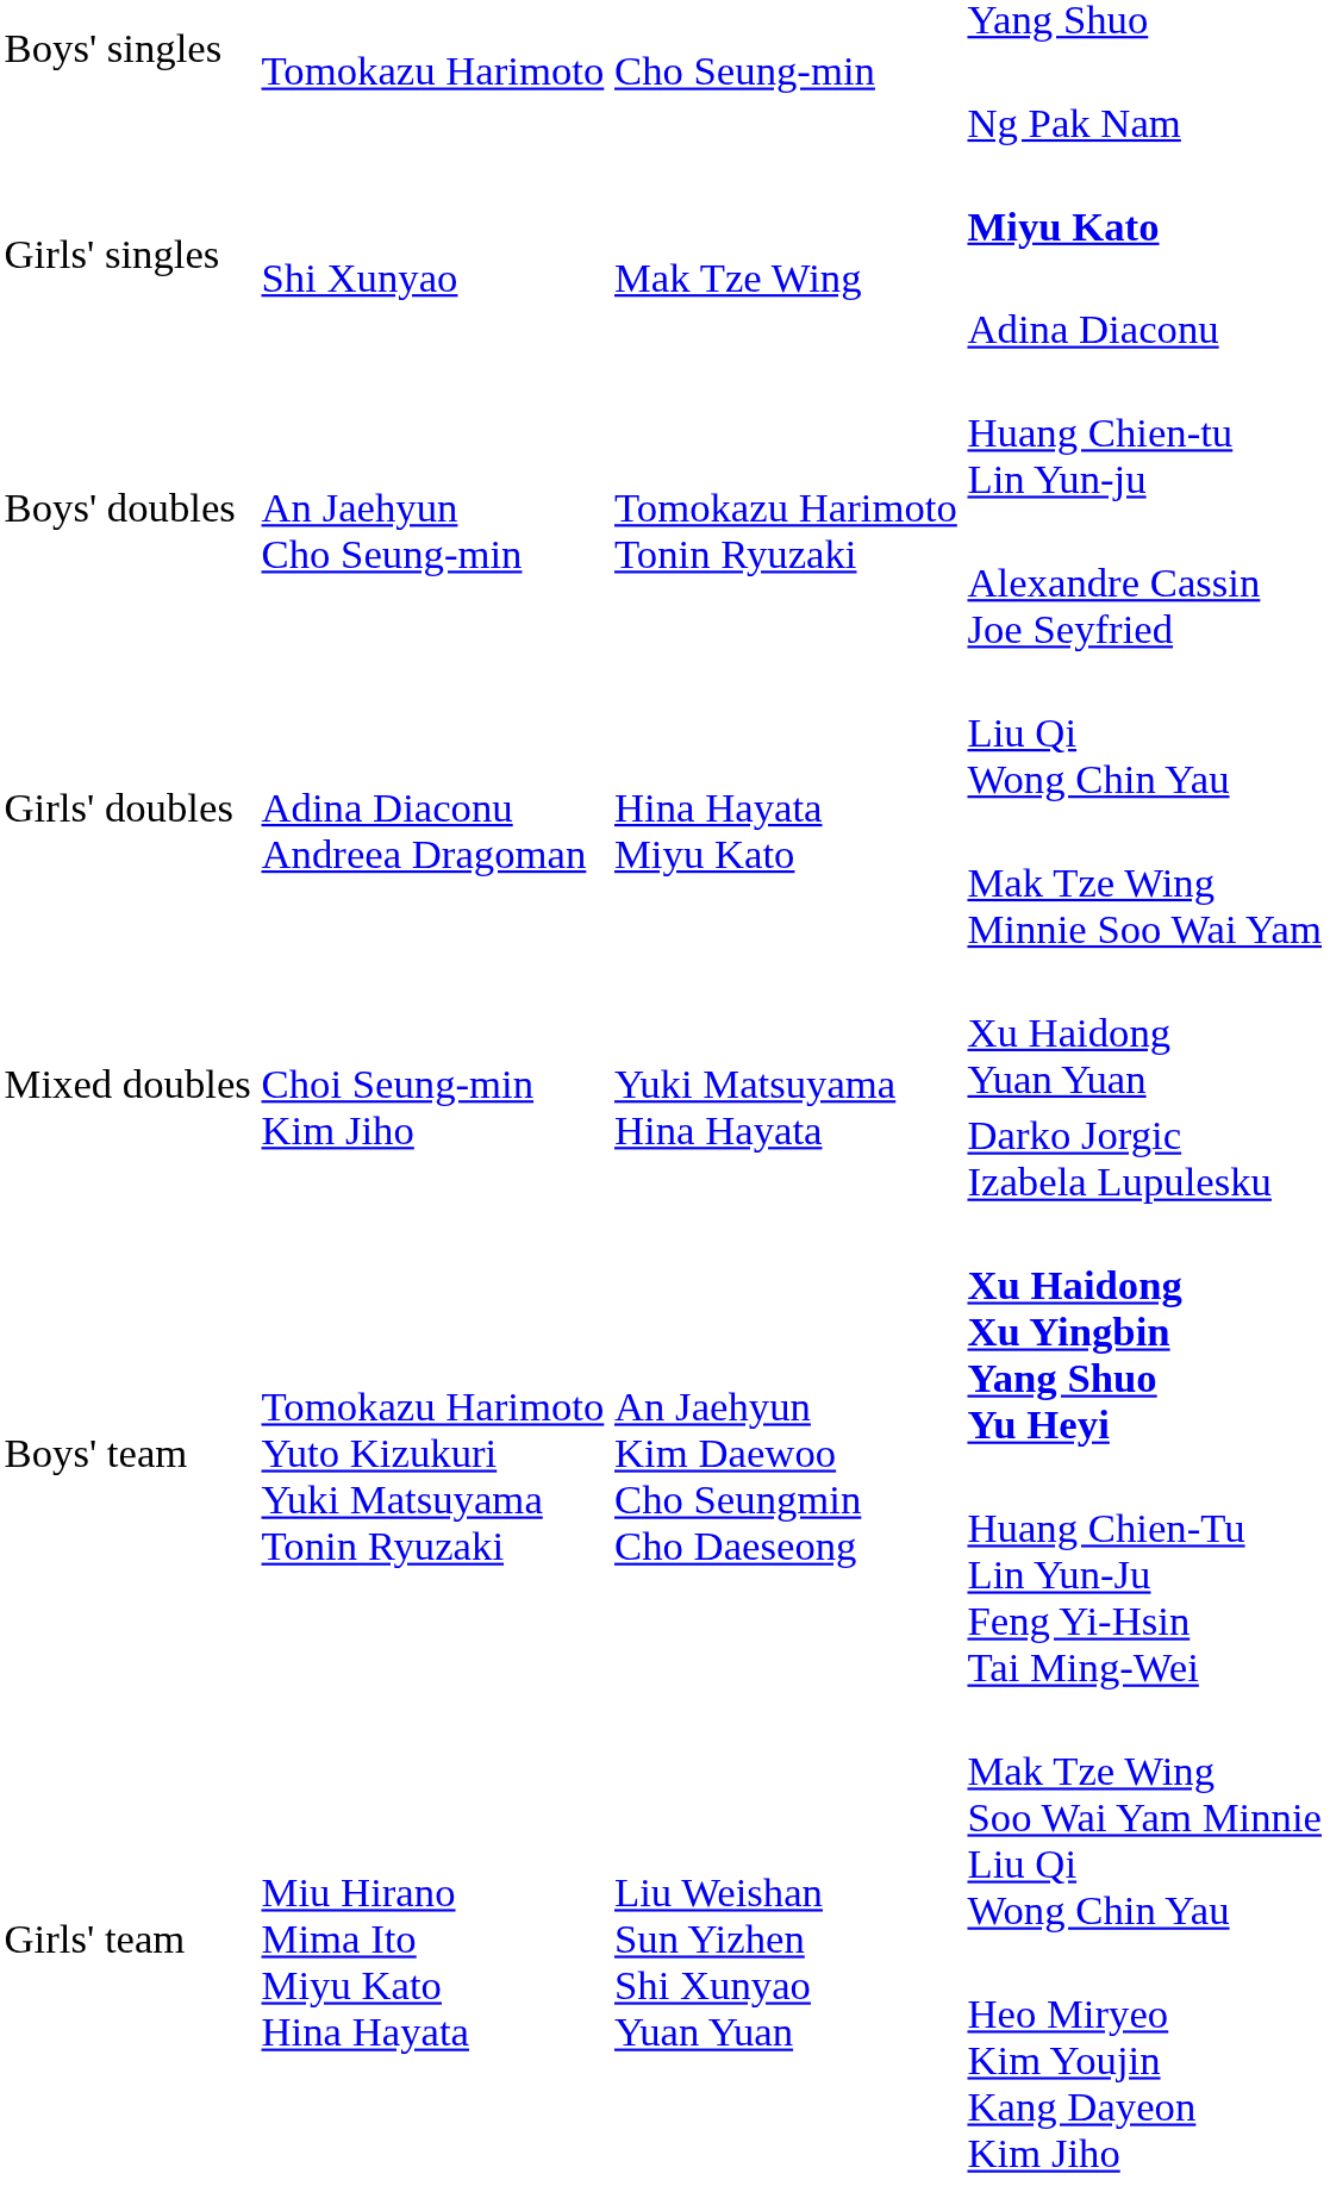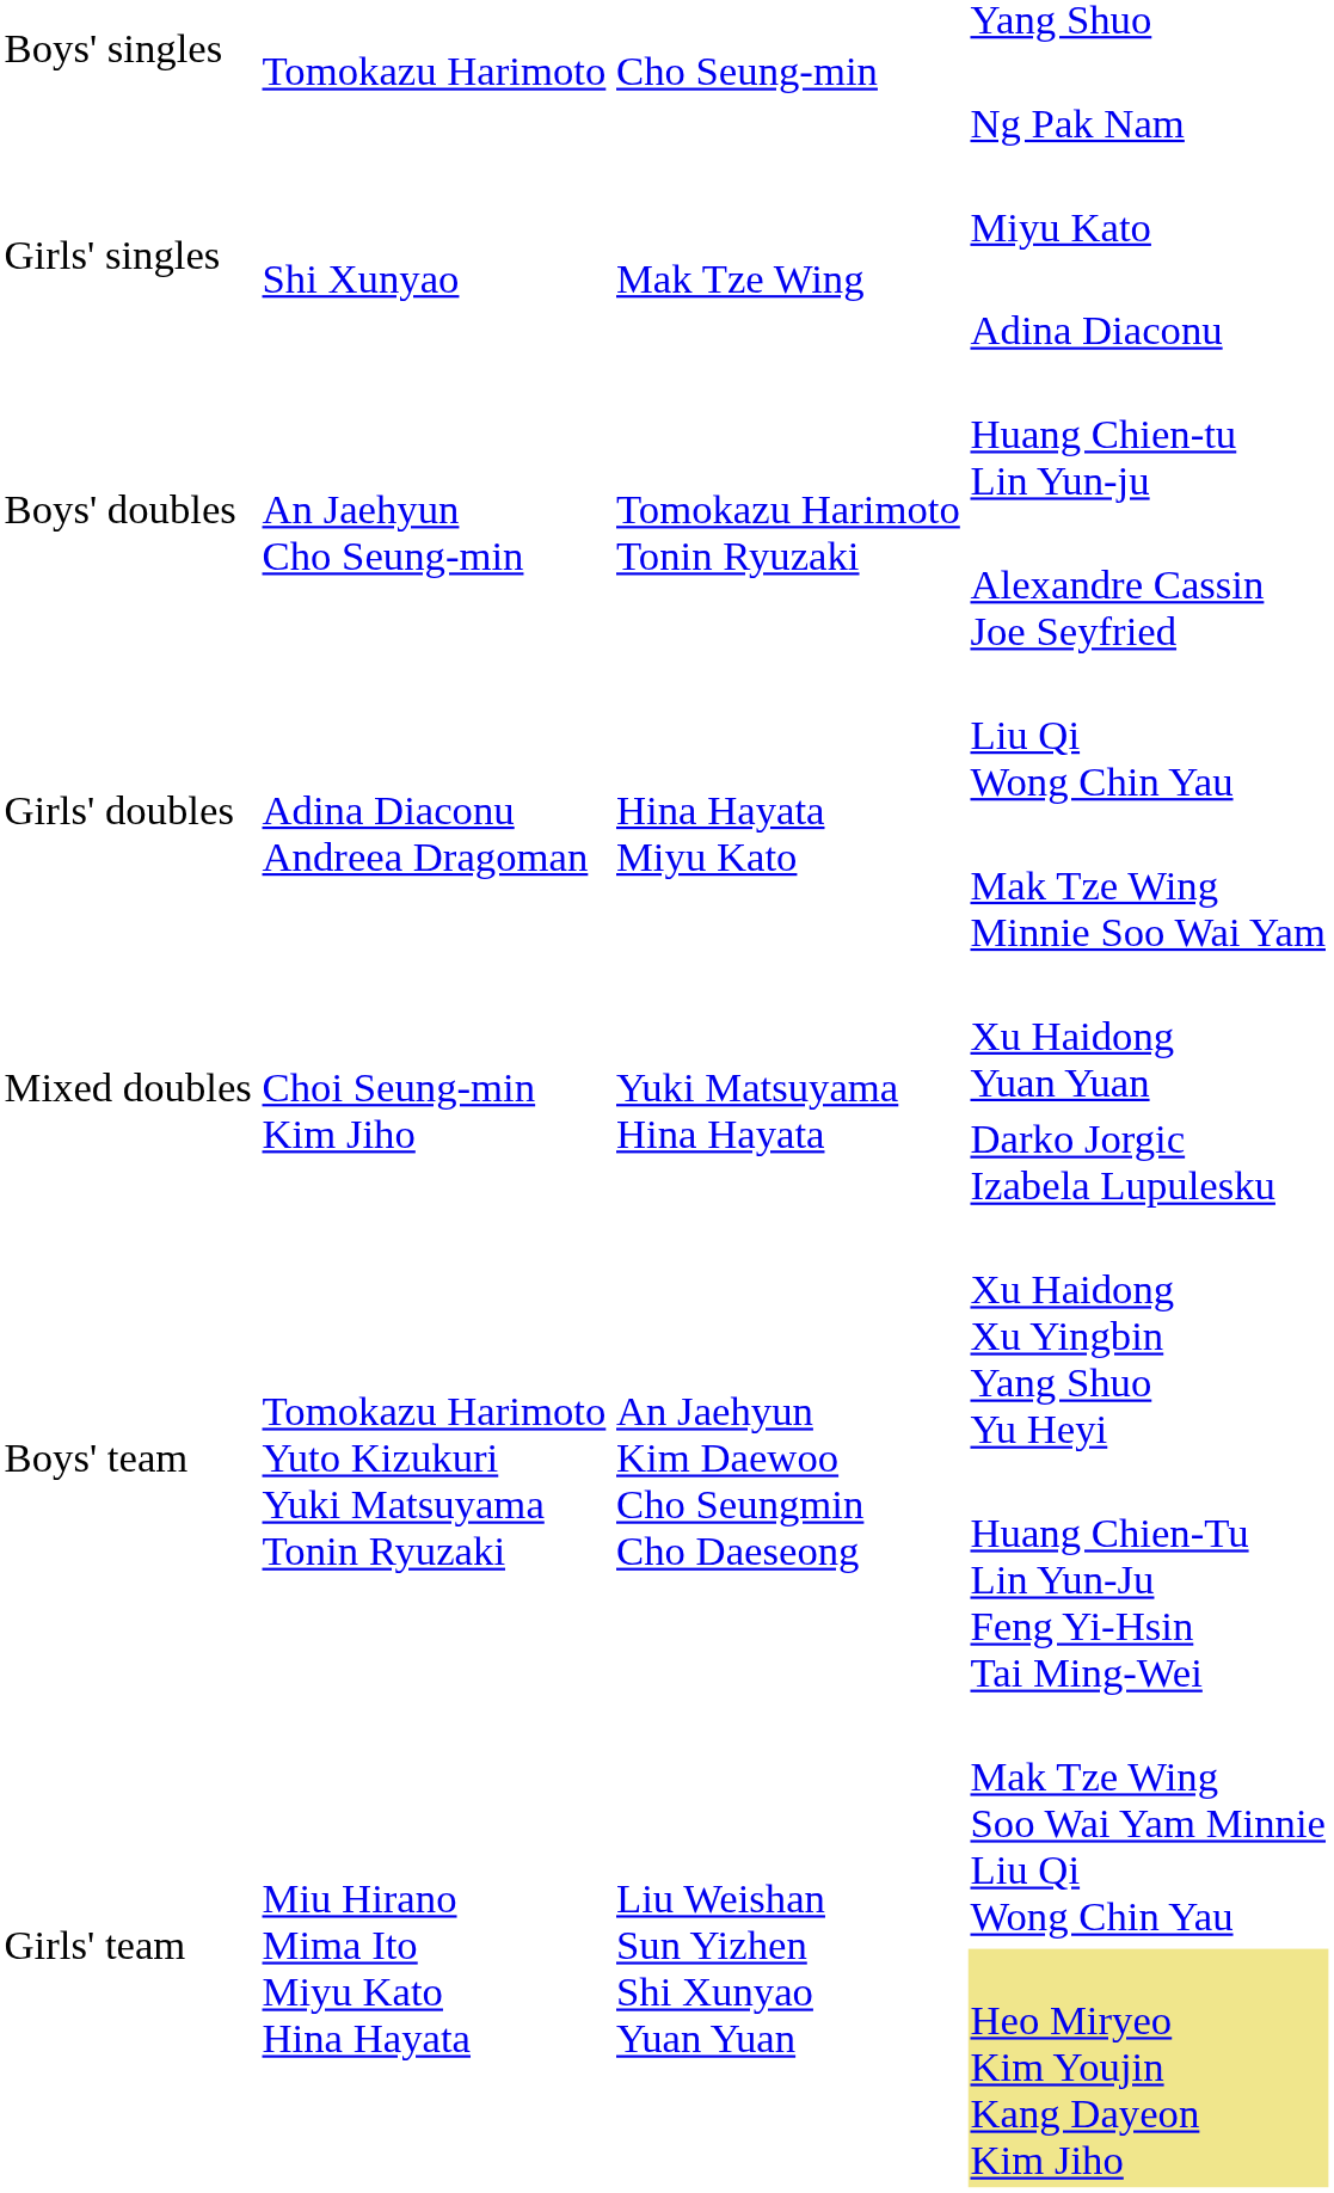Miyu Kato | column 4: bold -> normal
Xu Haidong Xu Yingbin Yang Shuo Yu Heyi | column 4: bold -> normal
Heo Miryeo Kim Youjin Kang Dayeon Kim Jiho | column 4: no background -> khaki background
